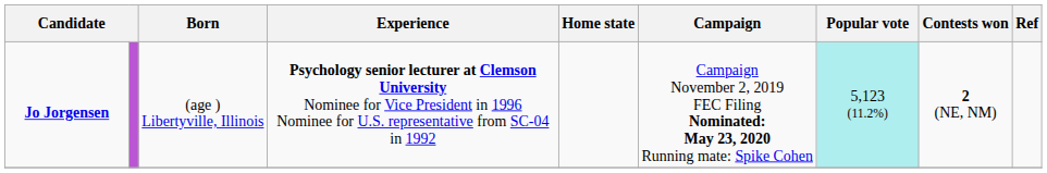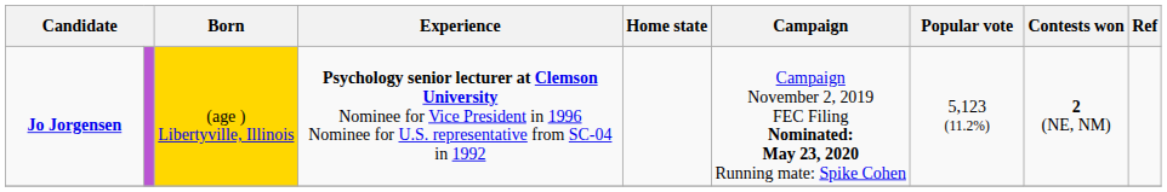Jo Jorgensen | Born: no background -> gold background
Jo Jorgensen | Popular vote: paleturquoise background -> no background
